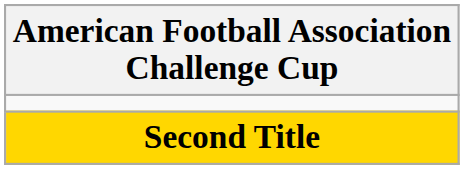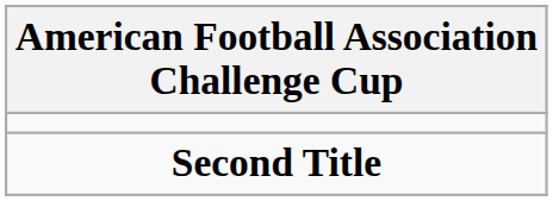row 3 | column 1: gold background -> no background
